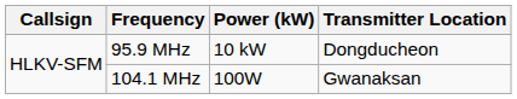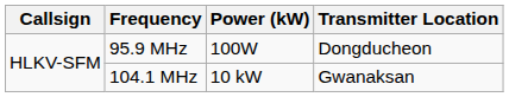95.9 MHz | Power (kW): 10 kW -> 100W
104.1 MHz | Power (kW): 100W -> 10 kW
